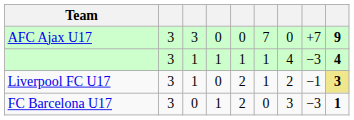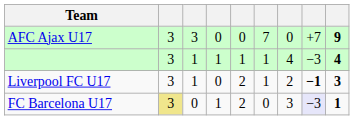Liverpool FC U17 | column 8: normal -> bold
Liverpool FC U17 | column 9: khaki background -> no background
FC Barcelona U17 | column 2: no background -> khaki background
FC Barcelona U17 | column 8: no background -> lavender background
